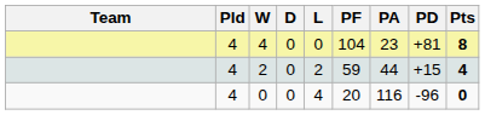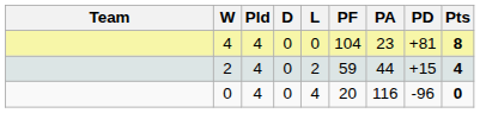columns swapped: Pld <-> W
